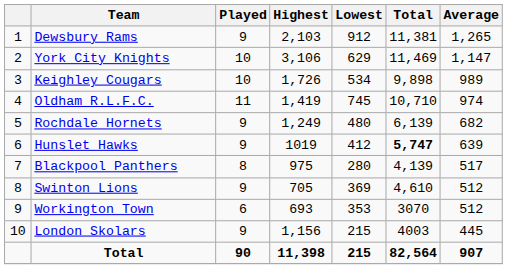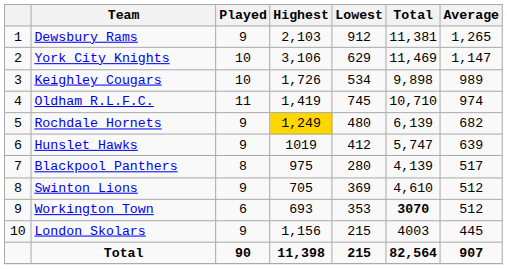Rochdale Hornets | Highest: no background -> gold background
Hunslet Hawks | Total: bold -> normal
Workington Town | Total: normal -> bold
